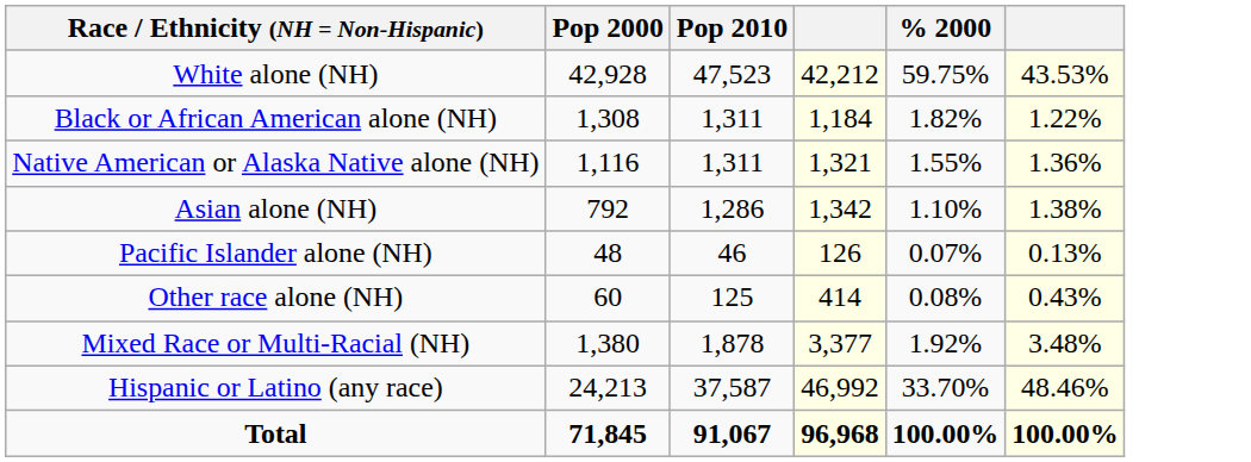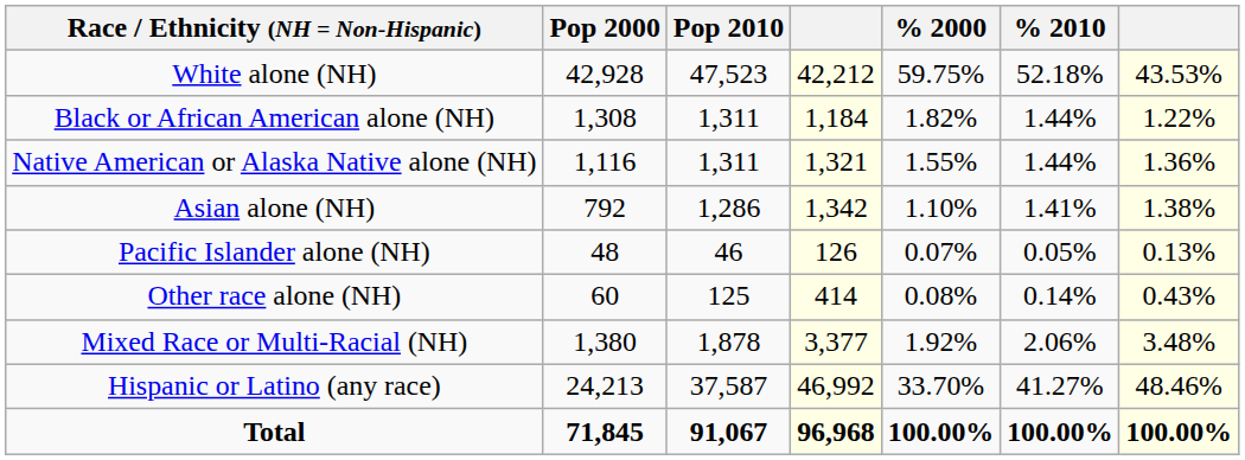+ column: % 2010 | 52.18% | 1.44% | 1.44% | 1.41% | 0.05% | 0.14% | 2.06% | 41.27% | 100.00%
